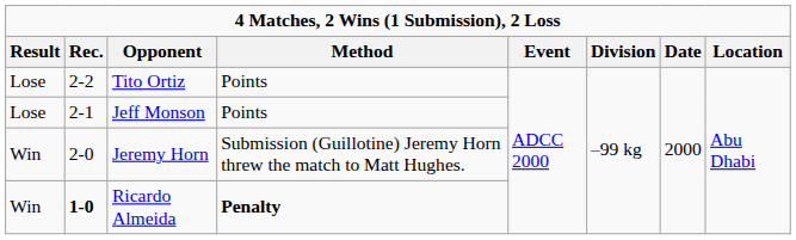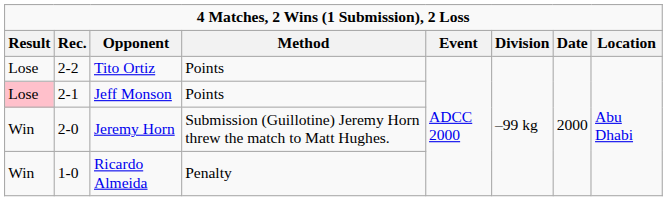Jeff Monson | Result: no background -> pink background
Ricardo Almeida | Rec.: bold -> normal
Ricardo Almeida | Method: bold -> normal
